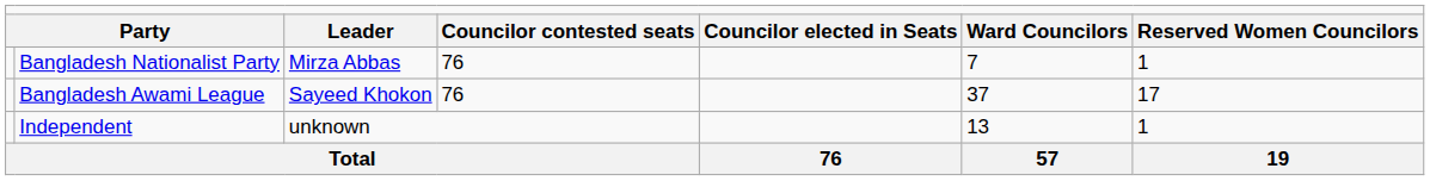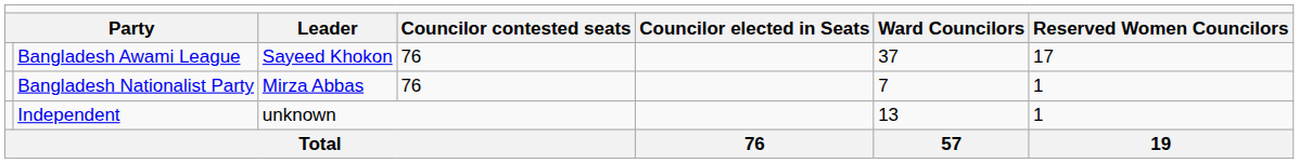rows swapped: Bangladesh Awami League <-> Bangladesh Nationalist Party
